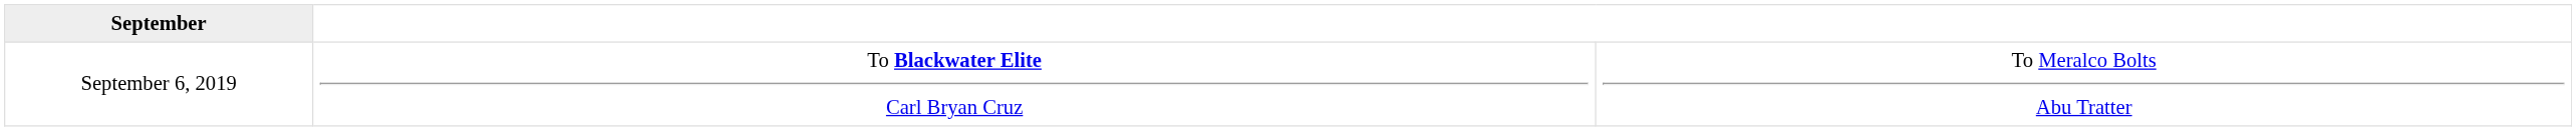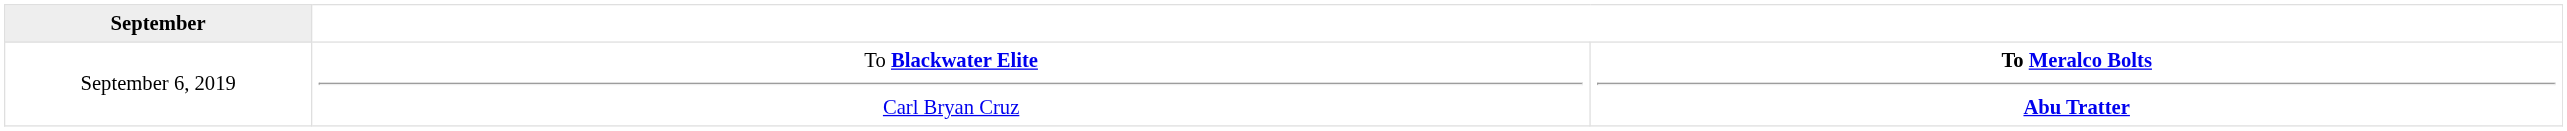September 6, 2019 | column 3: normal -> bold
